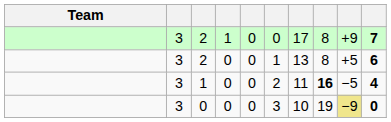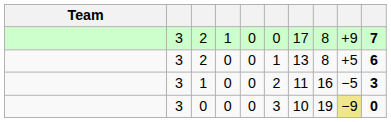row 4 | column 8: bold -> normal
row 4 | column 10: 4 -> 3
